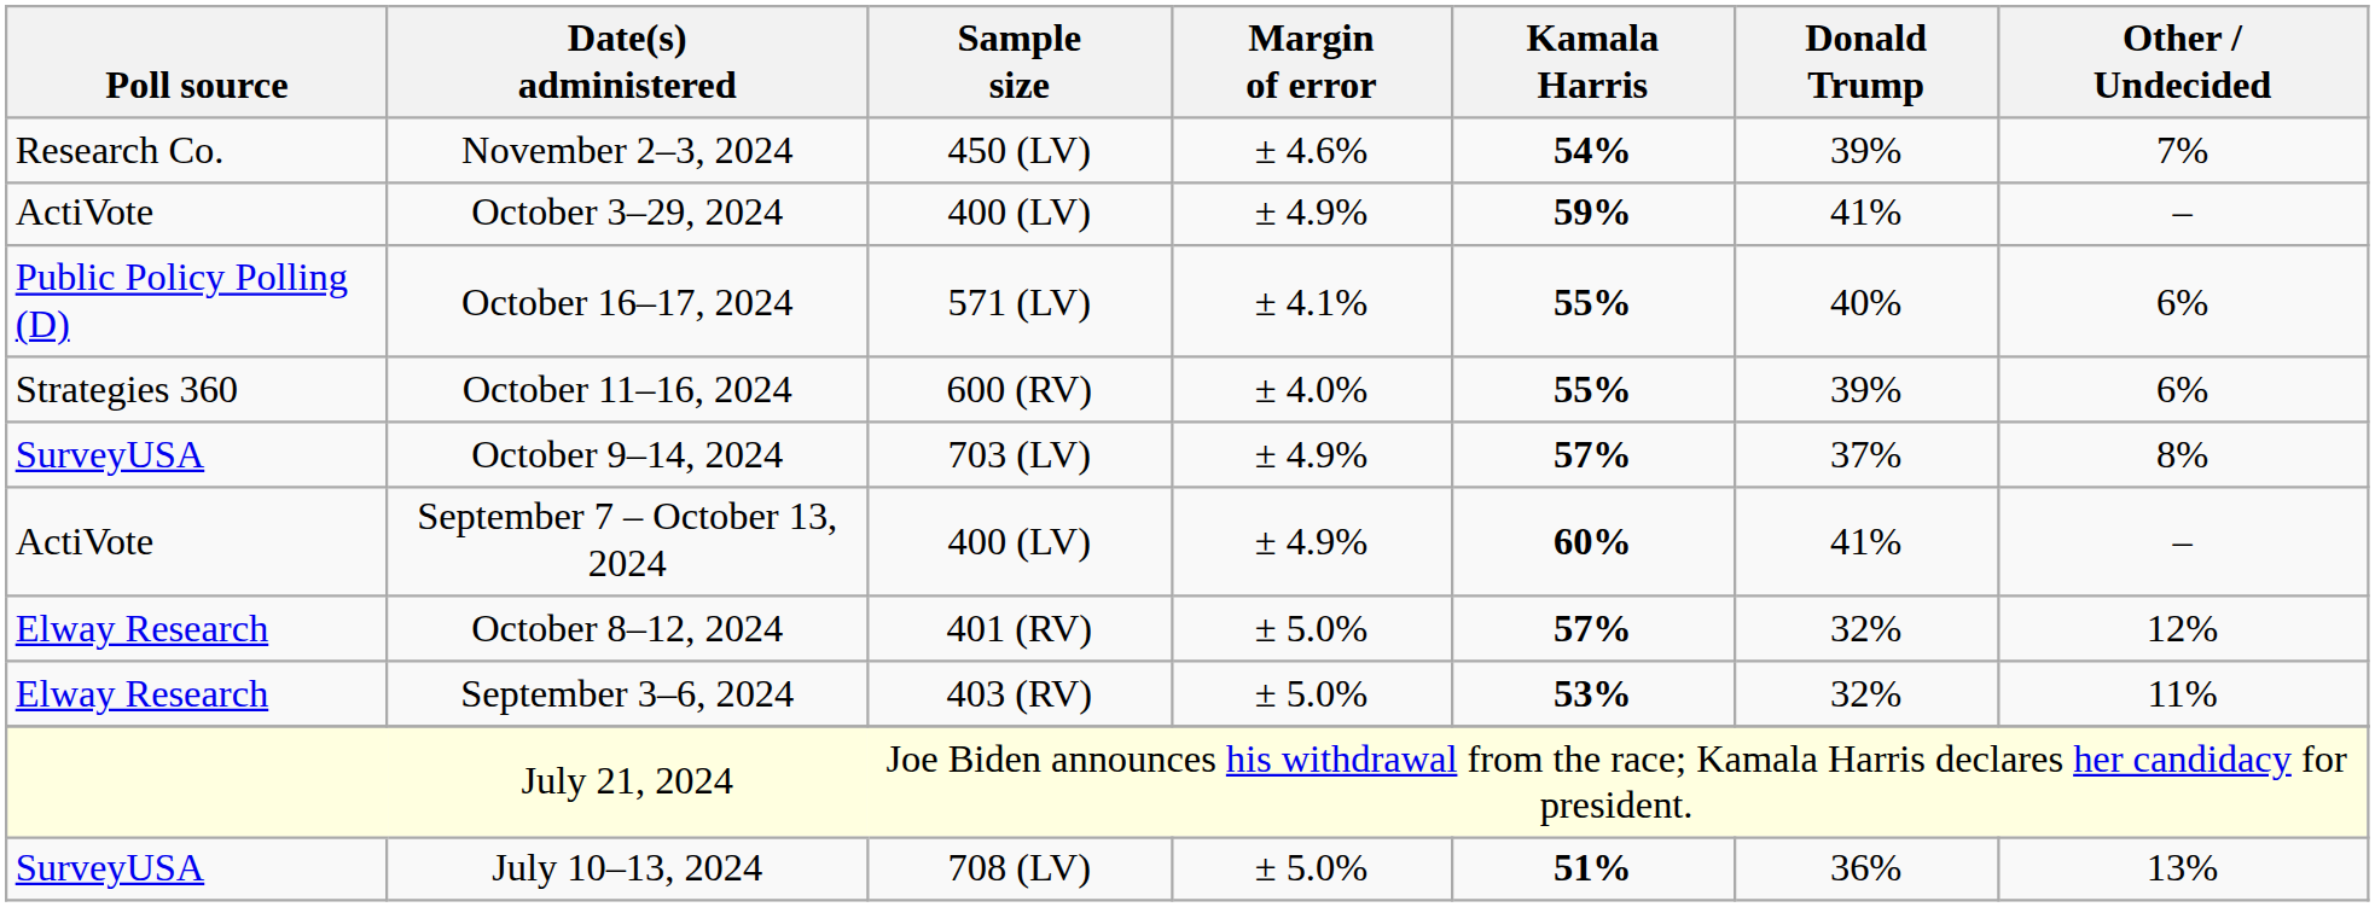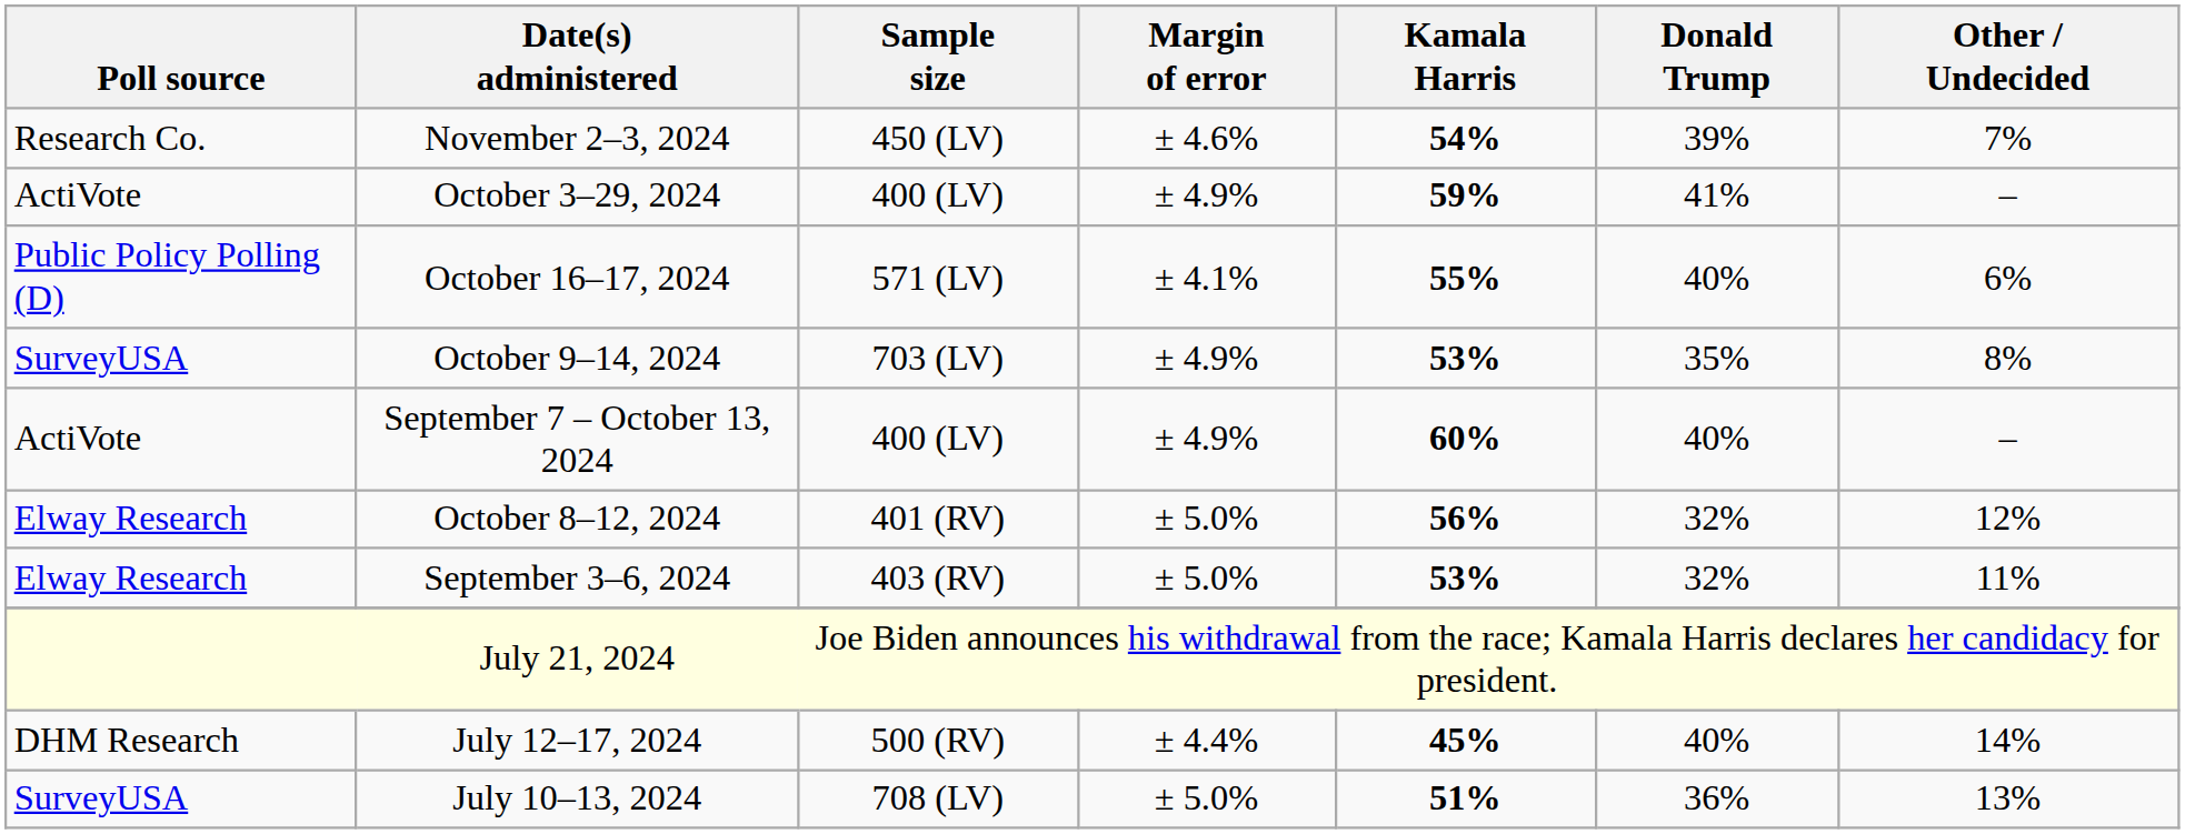- row: Strategies 360 | October 11–16, 2024 | 600 (RV) | ± 4.0% | 55% | 39% | 6%
October 9–14, 2024 | Kamala Harris: 57% -> 53%
October 9–14, 2024 | Donald Trump: 37% -> 35%
September 7 – October 13, 2024 | Donald Trump: 41% -> 40%
October 8–12, 2024 | Kamala Harris: 57% -> 56%
+ row: DHM Research | July 12–17, 2024 | 500 (RV) | ± 4.4% | 45% | 40% | 14%
